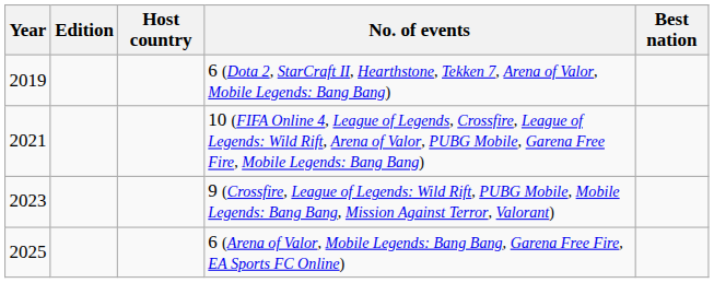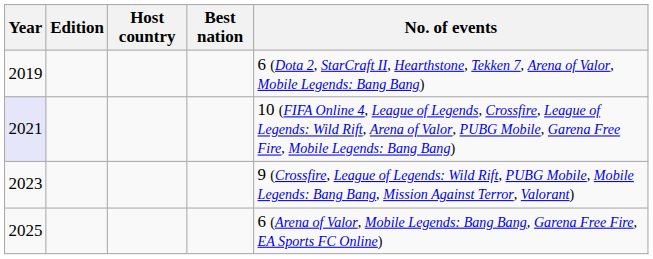columns swapped: No. of events <-> Best nation
row 3 | Year: no background -> lavender background
